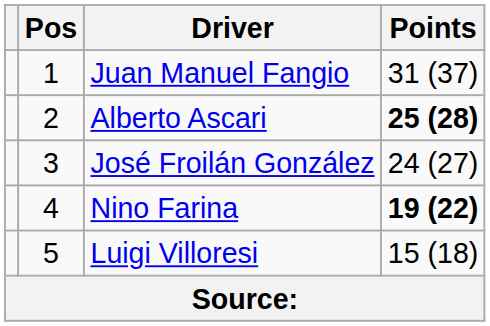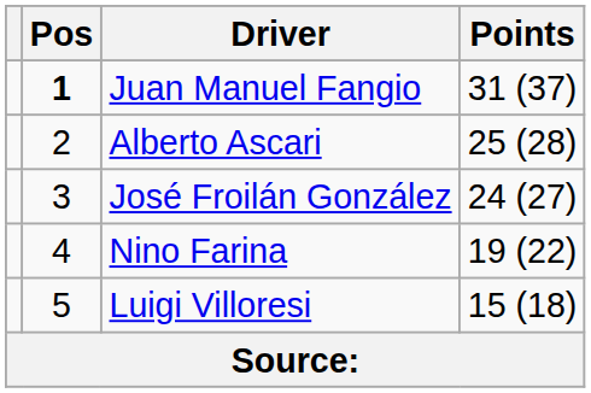Juan Manuel Fangio | Pos: normal -> bold
Alberto Ascari | Points: bold -> normal
Nino Farina | Points: bold -> normal
